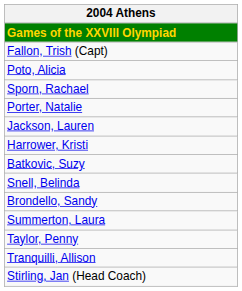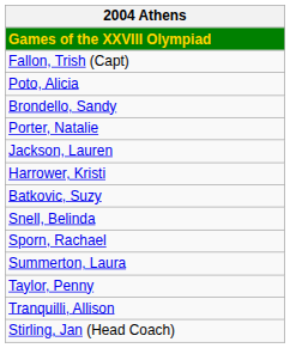row 5 | column 1: Sporn, Rachael -> Brondello, Sandy
row 11 | column 1: Brondello, Sandy -> Sporn, Rachael
